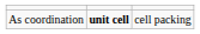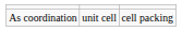As coordination | column 2: bold -> normal
